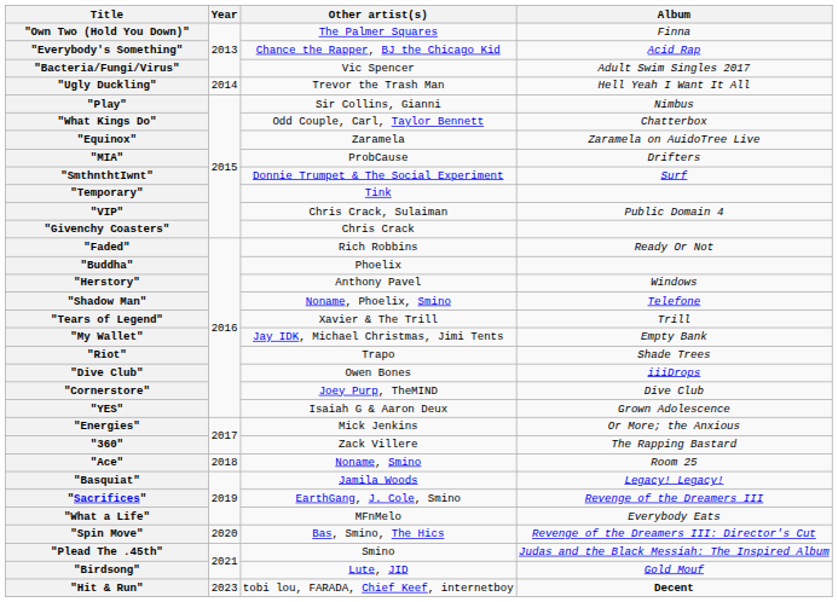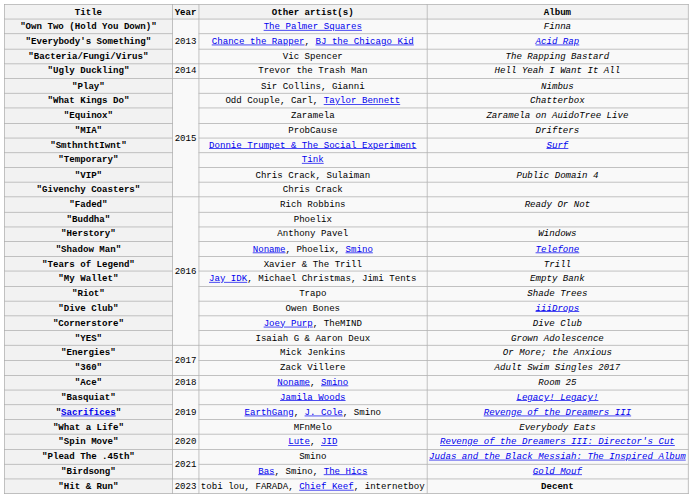"Bacteria/Fungi/Virus" | Album: Adult Swim Singles 2017 -> The Rapping Bastard
"360" | Album: The Rapping Bastard -> Adult Swim Singles 2017
"Spin Move" | Other artist(s): Bas, Smino, The Hics -> Lute, JID
"Birdsong" | Other artist(s): Lute, JID -> Bas, Smino, The Hics
